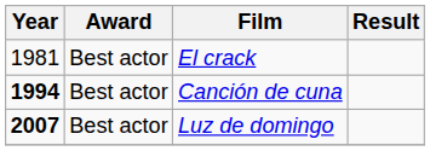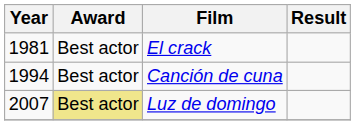Canción de cuna | Year: bold -> normal
Luz de domingo | Year: bold -> normal
Luz de domingo | Award: no background -> khaki background
